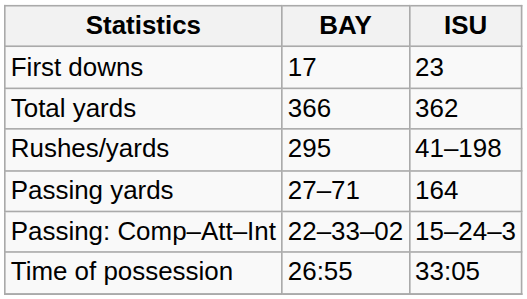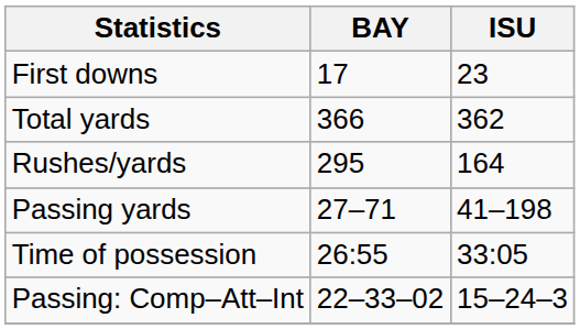Rushes/yards | ISU: 41–198 -> 164
Passing yards | ISU: 164 -> 41–198
rows swapped: Passing: Comp–Att–Int <-> Time of possession
